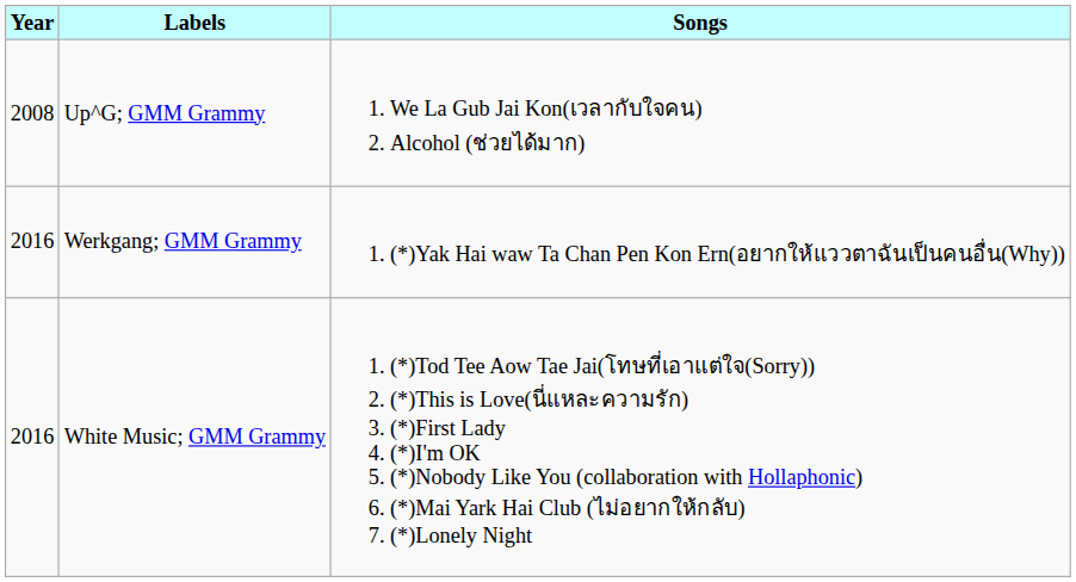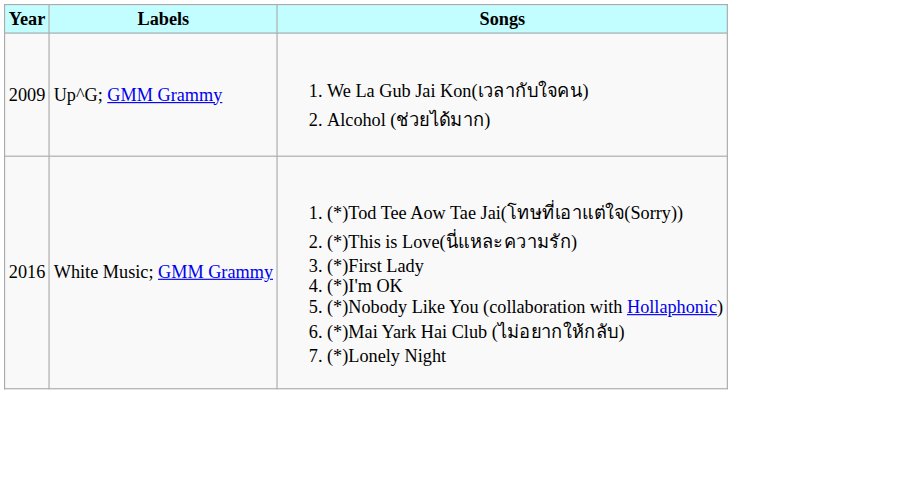Up^G; GMM Grammy | Year: 2008 -> 2009
- row: 2016 | Werkgang; GMM Grammy | (*)Yak Hai waw Ta Chan Pen Kon Ern(อยากให้แววตาฉันเป็นคนอื่น(Why))
